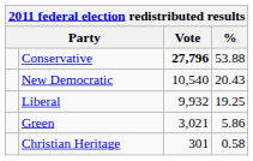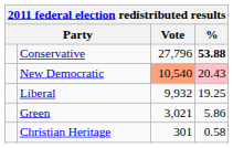Conservative | Vote: bold -> normal
Conservative | %: normal -> bold
New Democratic | Vote: no background -> lightsalmon background
New Democratic | %: no background -> pink background
